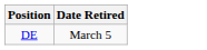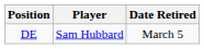+ column: Player | Sam Hubbard
